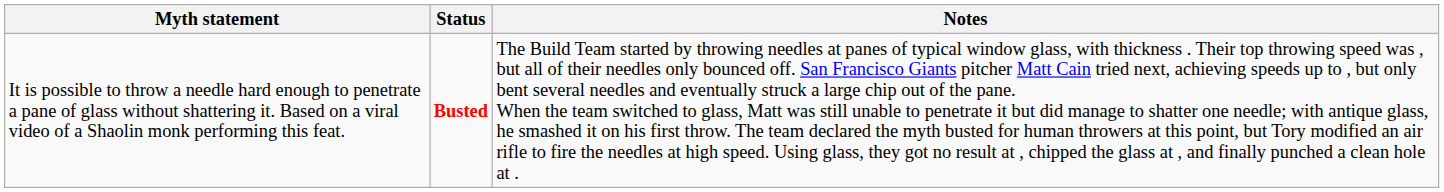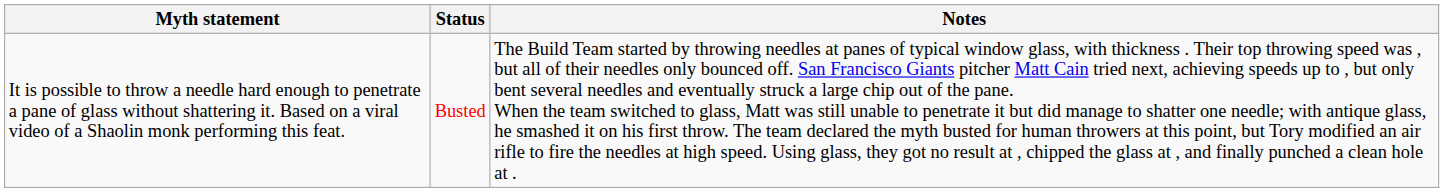row 2 | Status: bold -> normal
